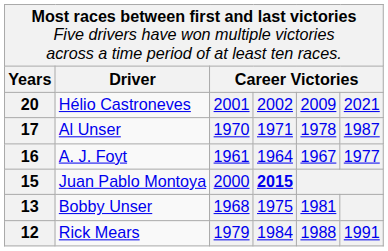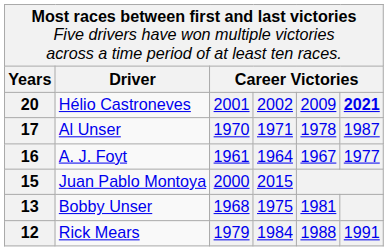Hélio Castroneves | column 6: normal -> bold
Juan Pablo Montoya | column 4: bold -> normal
